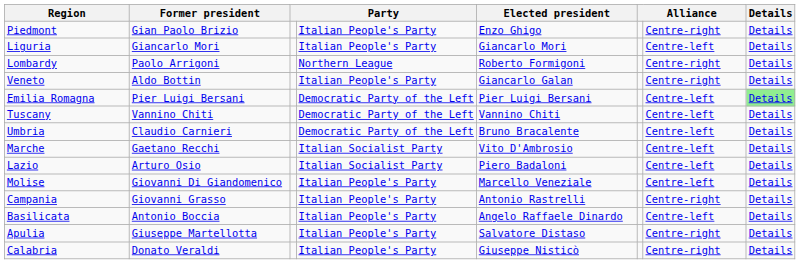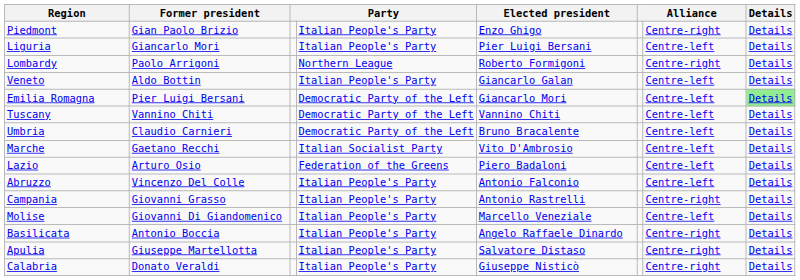Liguria | Elected president: Giancarlo Mori -> Pier Luigi Bersani
Veneto | column 7: Centre-right -> Centre-left
Emilia Romagna | Elected president: Pier Luigi Bersani -> Giancarlo Mori
Lazio | column 4: Italian Socialist Party -> Federation of the Greens
+ row: Abruzzo | Vincenzo Del Colle | Italian People's Party | Antonio Falconio | Centre-left | Details
rows swapped: Molise <-> Campania
Basilicata | column 7: Centre-left -> Centre-right
